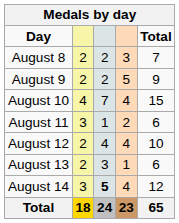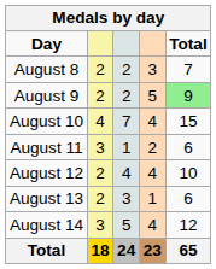August 9 | Total: no background -> lightgreen background
August 14 | column 3: bold -> normal
